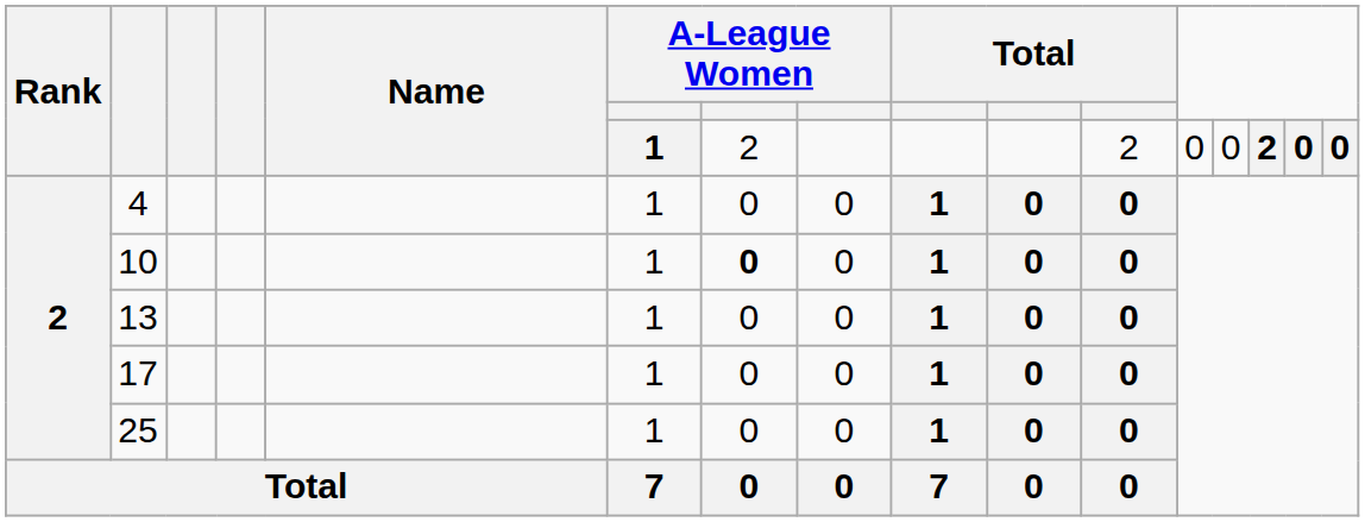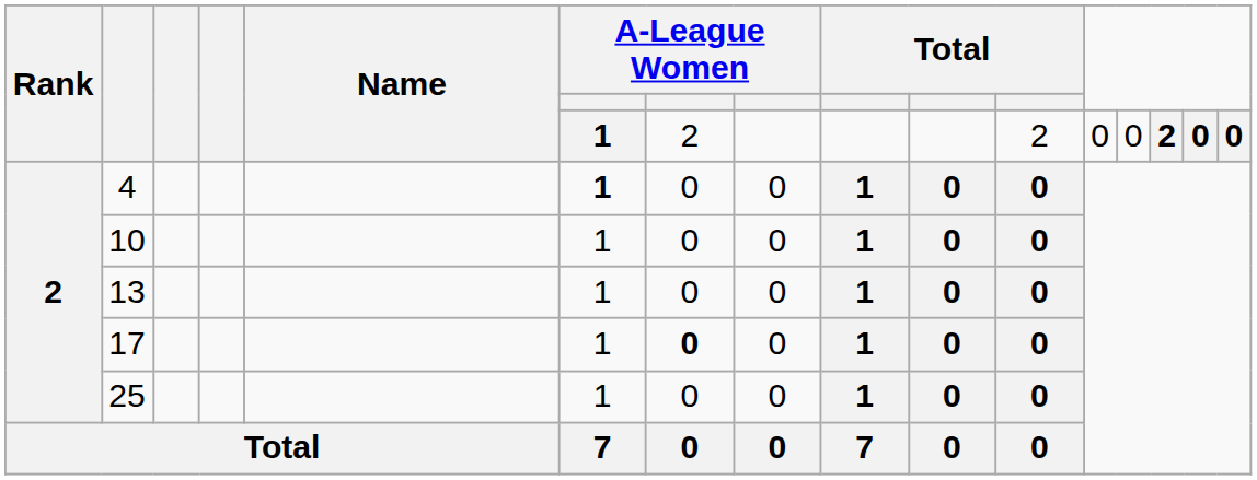4 | column 6: normal -> bold
10 | column 7: bold -> normal
17 | column 7: normal -> bold
